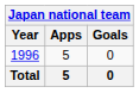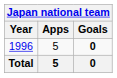1996 | Goals: normal -> bold
